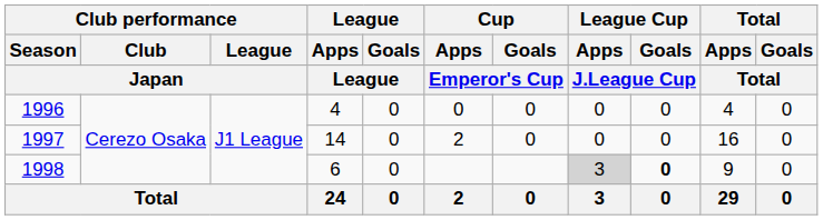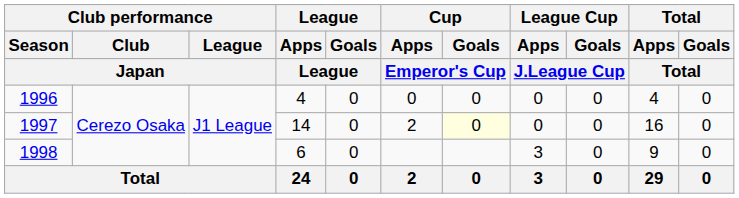1997 | Cup / Goals / Emperor's Cup: no background -> lightyellow background
1998 | League Cup / Apps / J.League Cup: lightgrey background -> no background
1998 | League Cup / Goals / J.League Cup: bold -> normal
